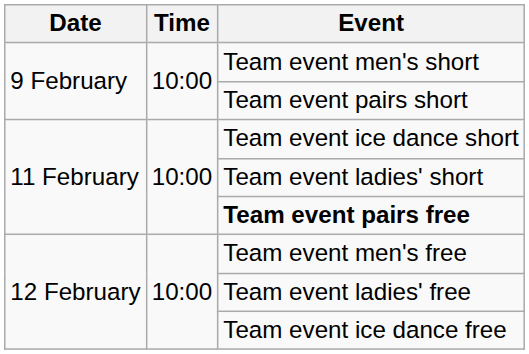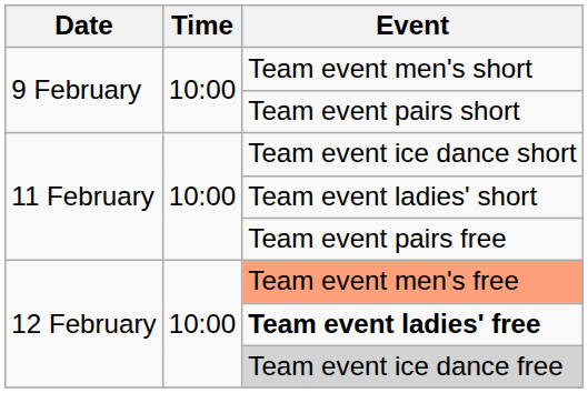Team event pairs free | Event: bold -> normal
Team event men's free | Event: no background -> lightsalmon background
Team event ladies' free | Event: normal -> bold
Team event ice dance free | Event: no background -> lightgrey background
